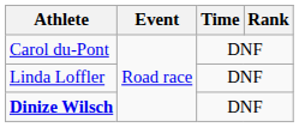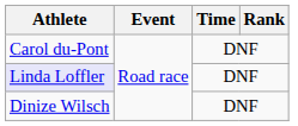Linda Loffler | Athlete: no background -> lavender background
Dinize Wilsch | Athlete: bold -> normal
